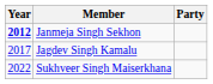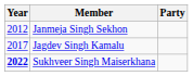Janmeja Singh Sekhon | Year: bold -> normal
Sukhveer Singh Maiserkhana | Year: normal -> bold
